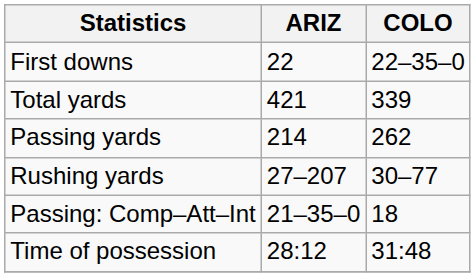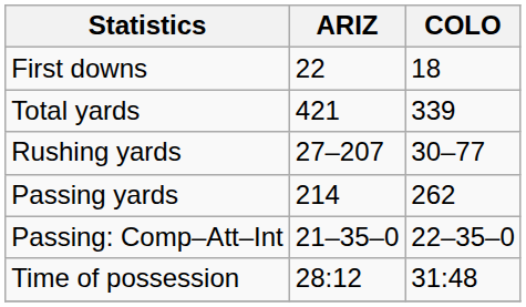First downs | COLO: 22–35–0 -> 18
rows swapped: Rushing yards <-> Passing yards
Passing: Comp–Att–Int | COLO: 18 -> 22–35–0
